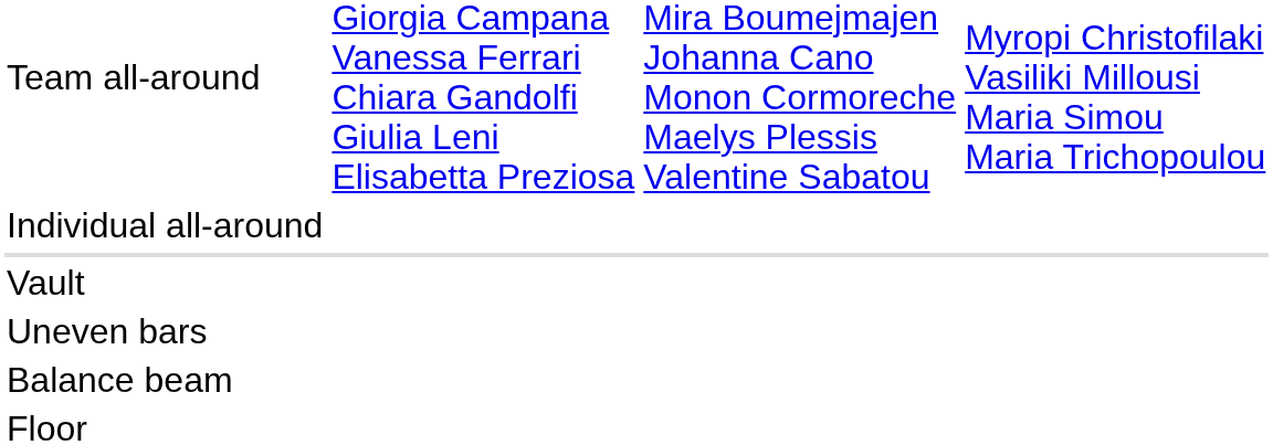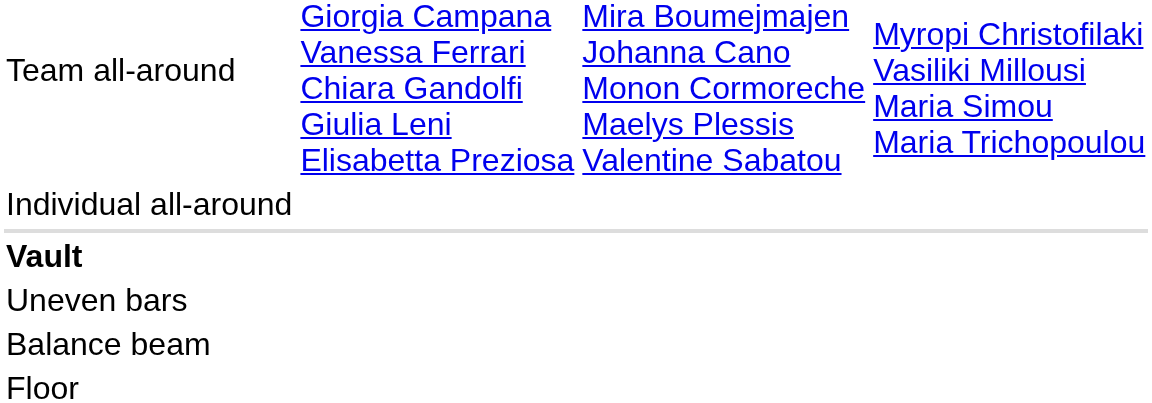Vault | column 1: normal -> bold
